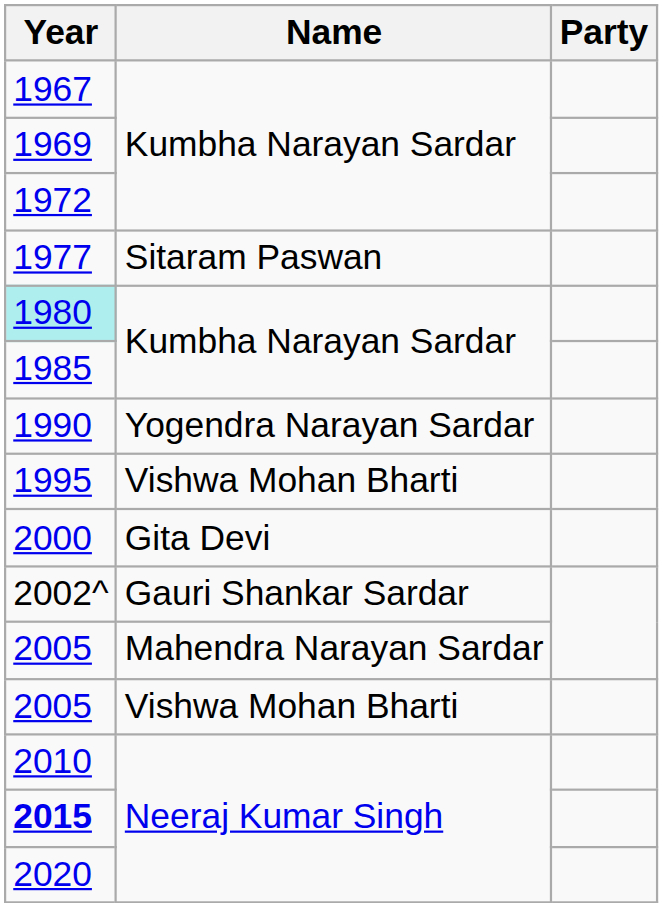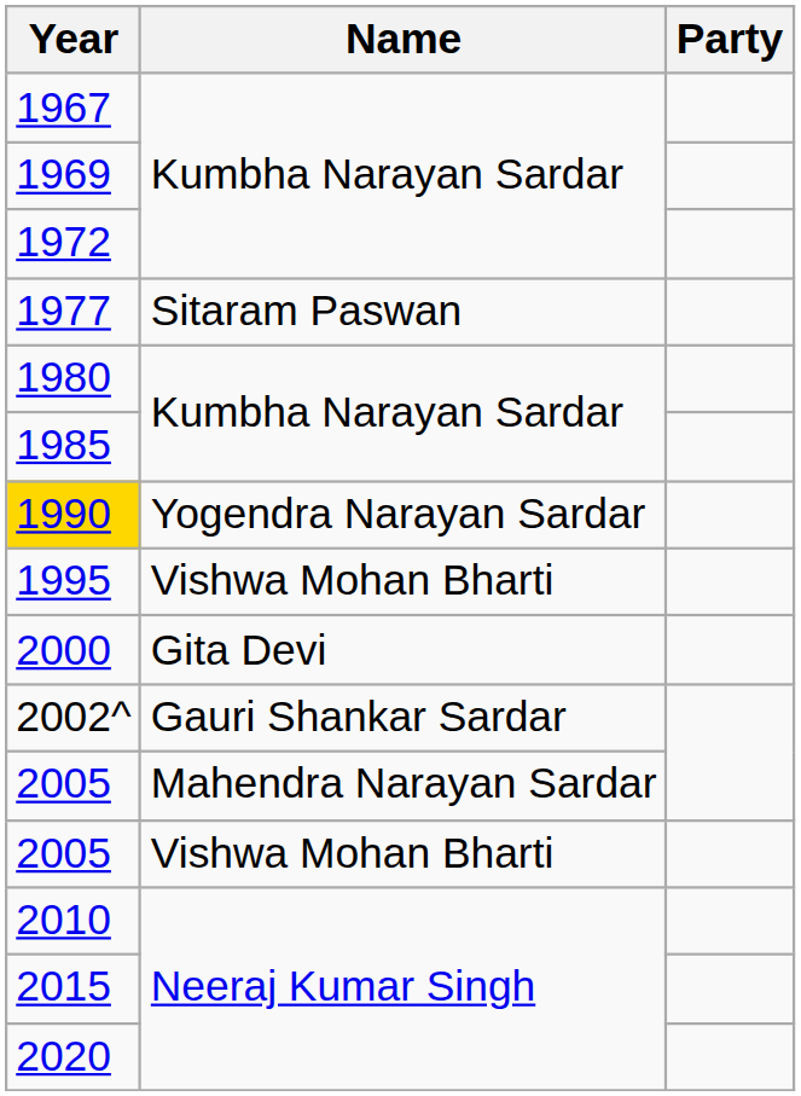1980 | Year: paleturquoise background -> no background
1990 | Year: no background -> gold background
2015 | Year: bold -> normal
